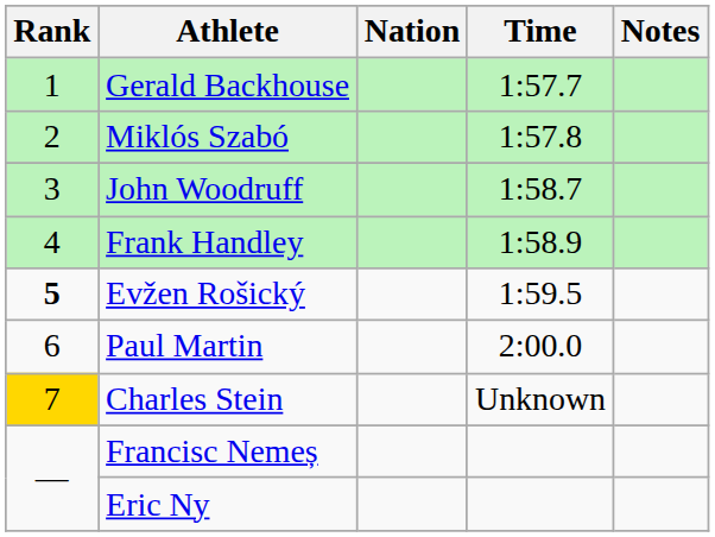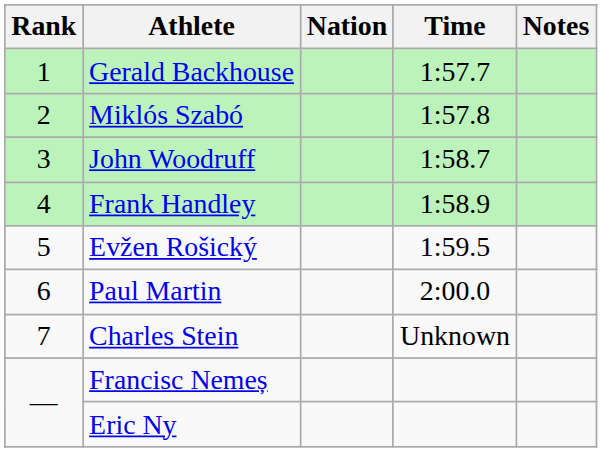Evžen Rošický | Rank: bold -> normal
Charles Stein | Rank: gold background -> no background
